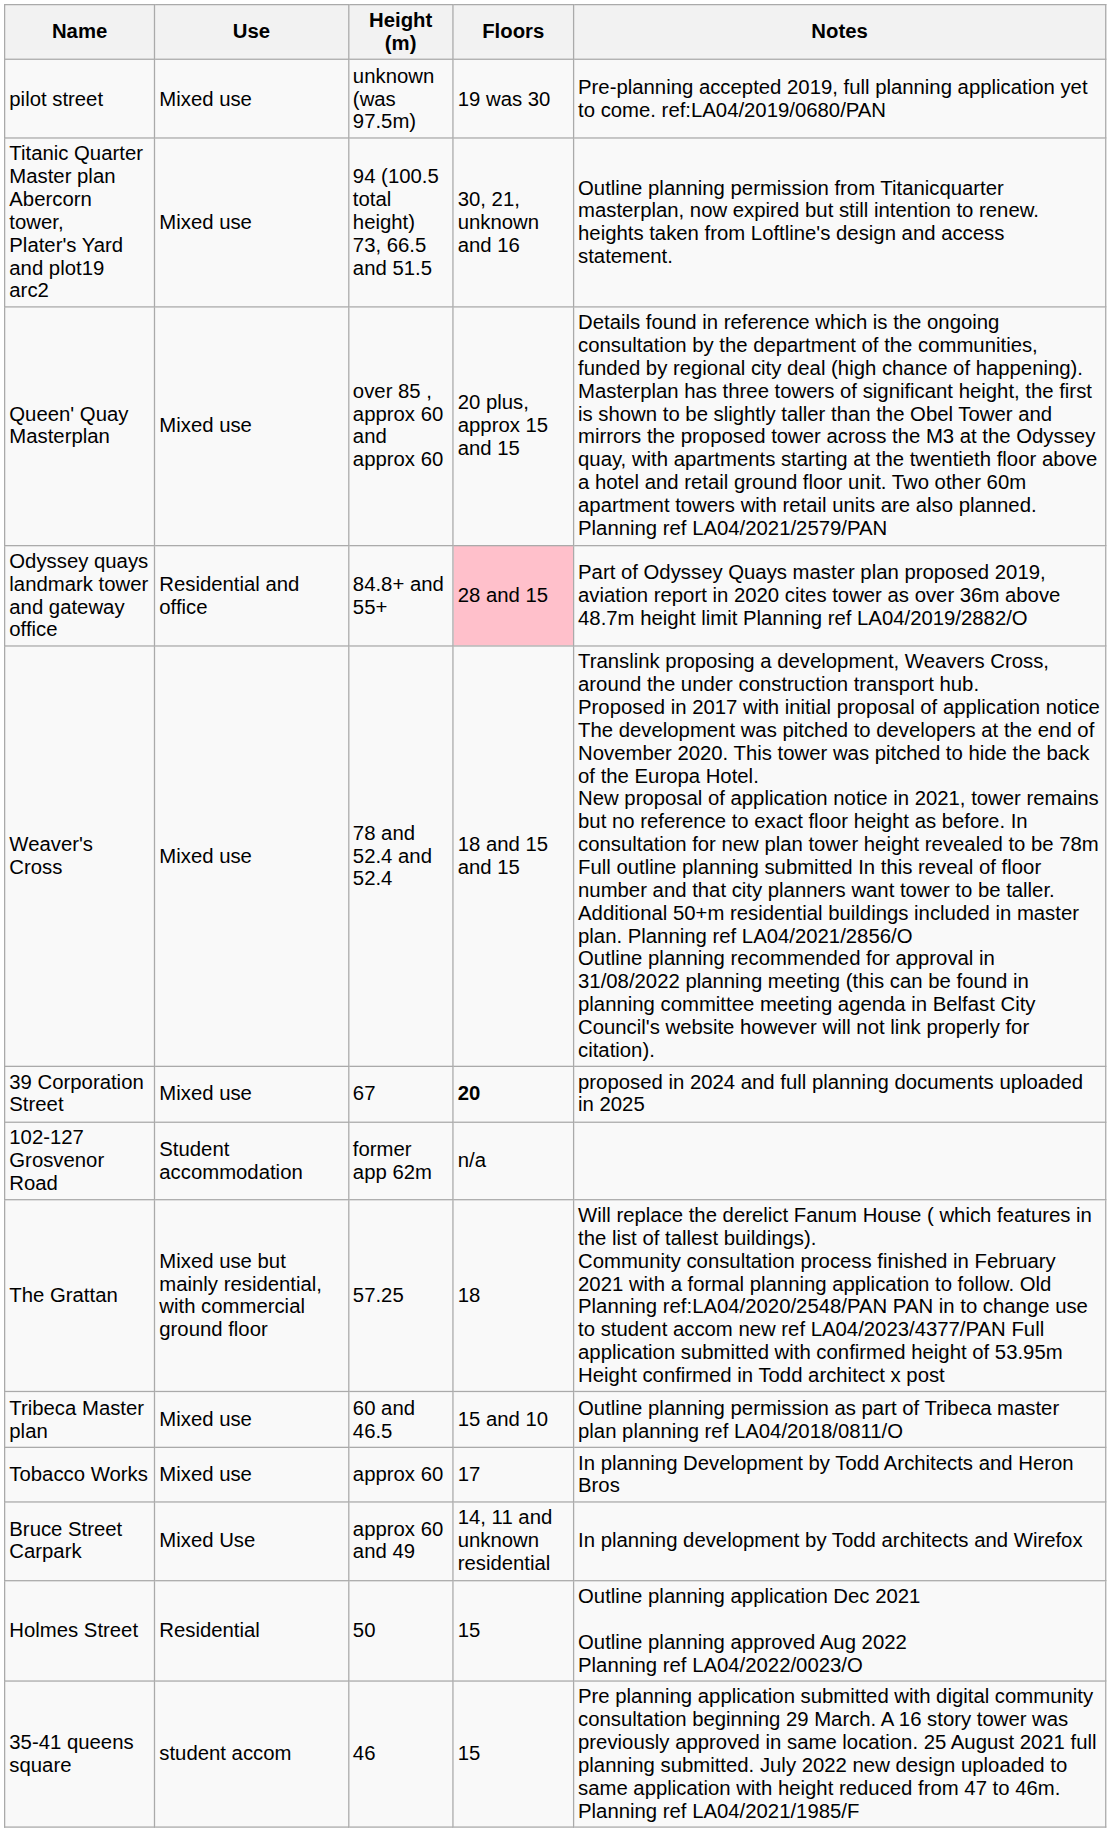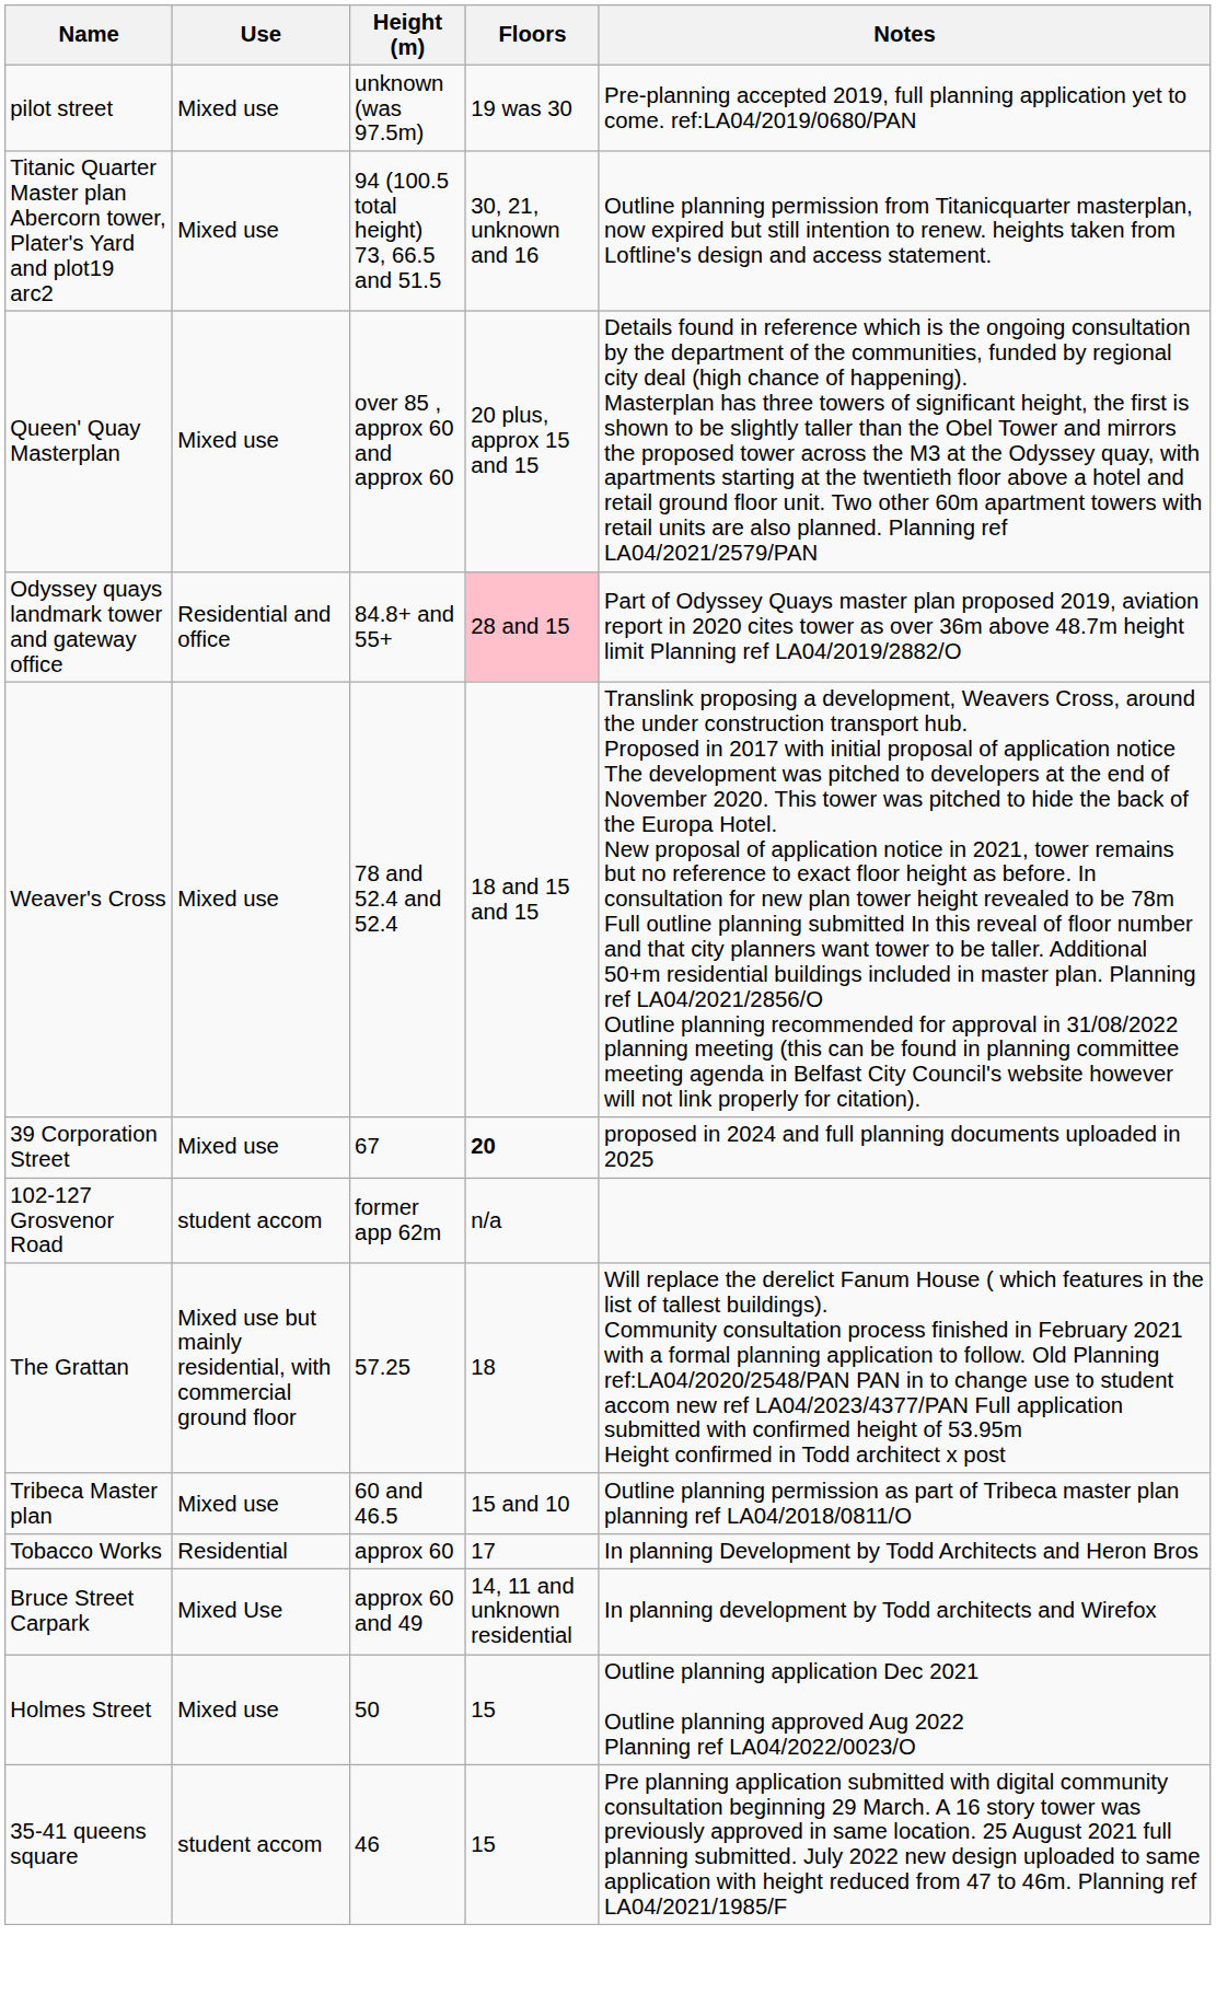102-127 Grosvenor Road | Use: Student accommodation -> student accom
Tobacco Works | Use: Mixed use -> Residential
Holmes Street | Use: Residential -> Mixed use
